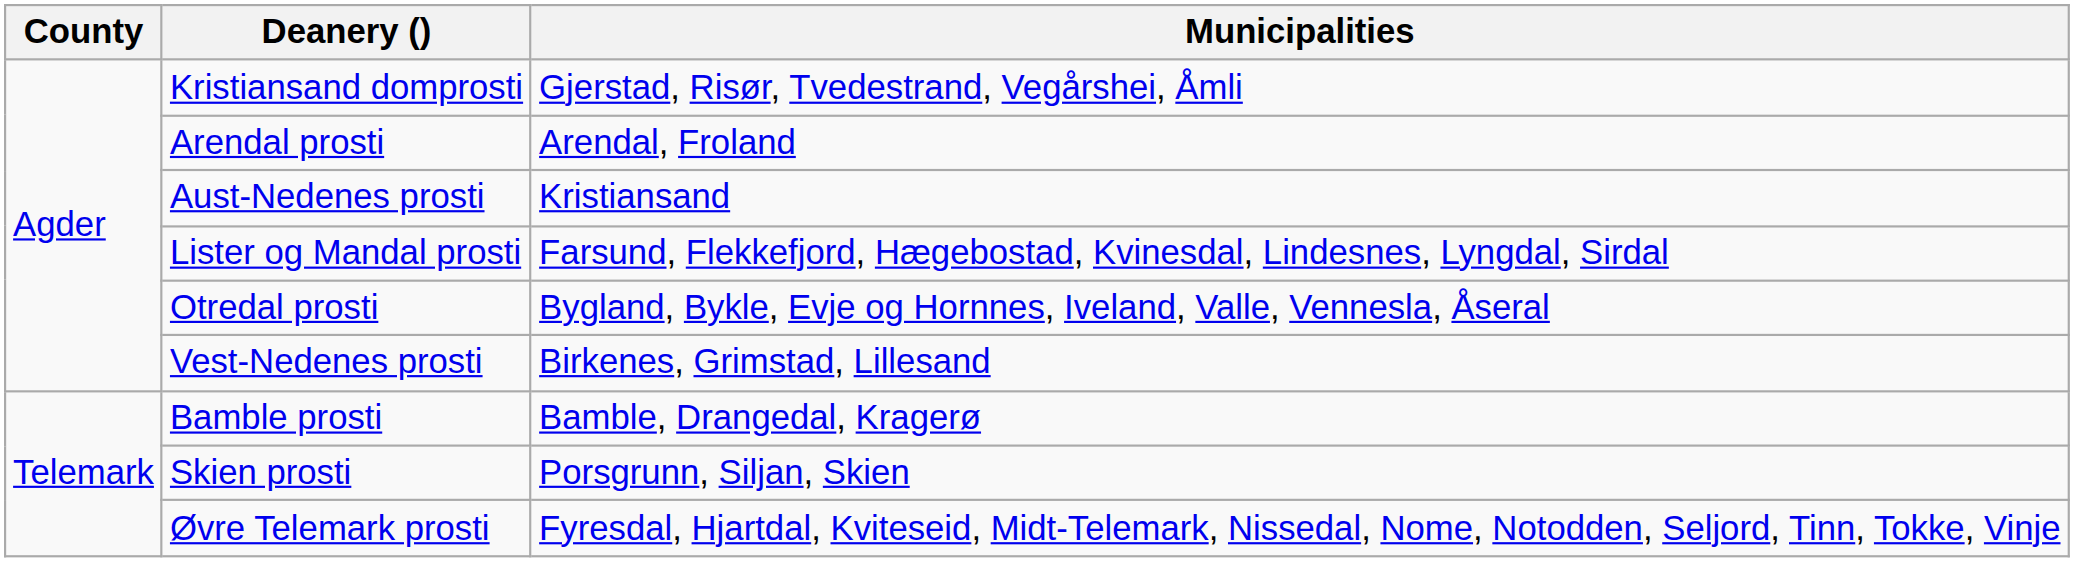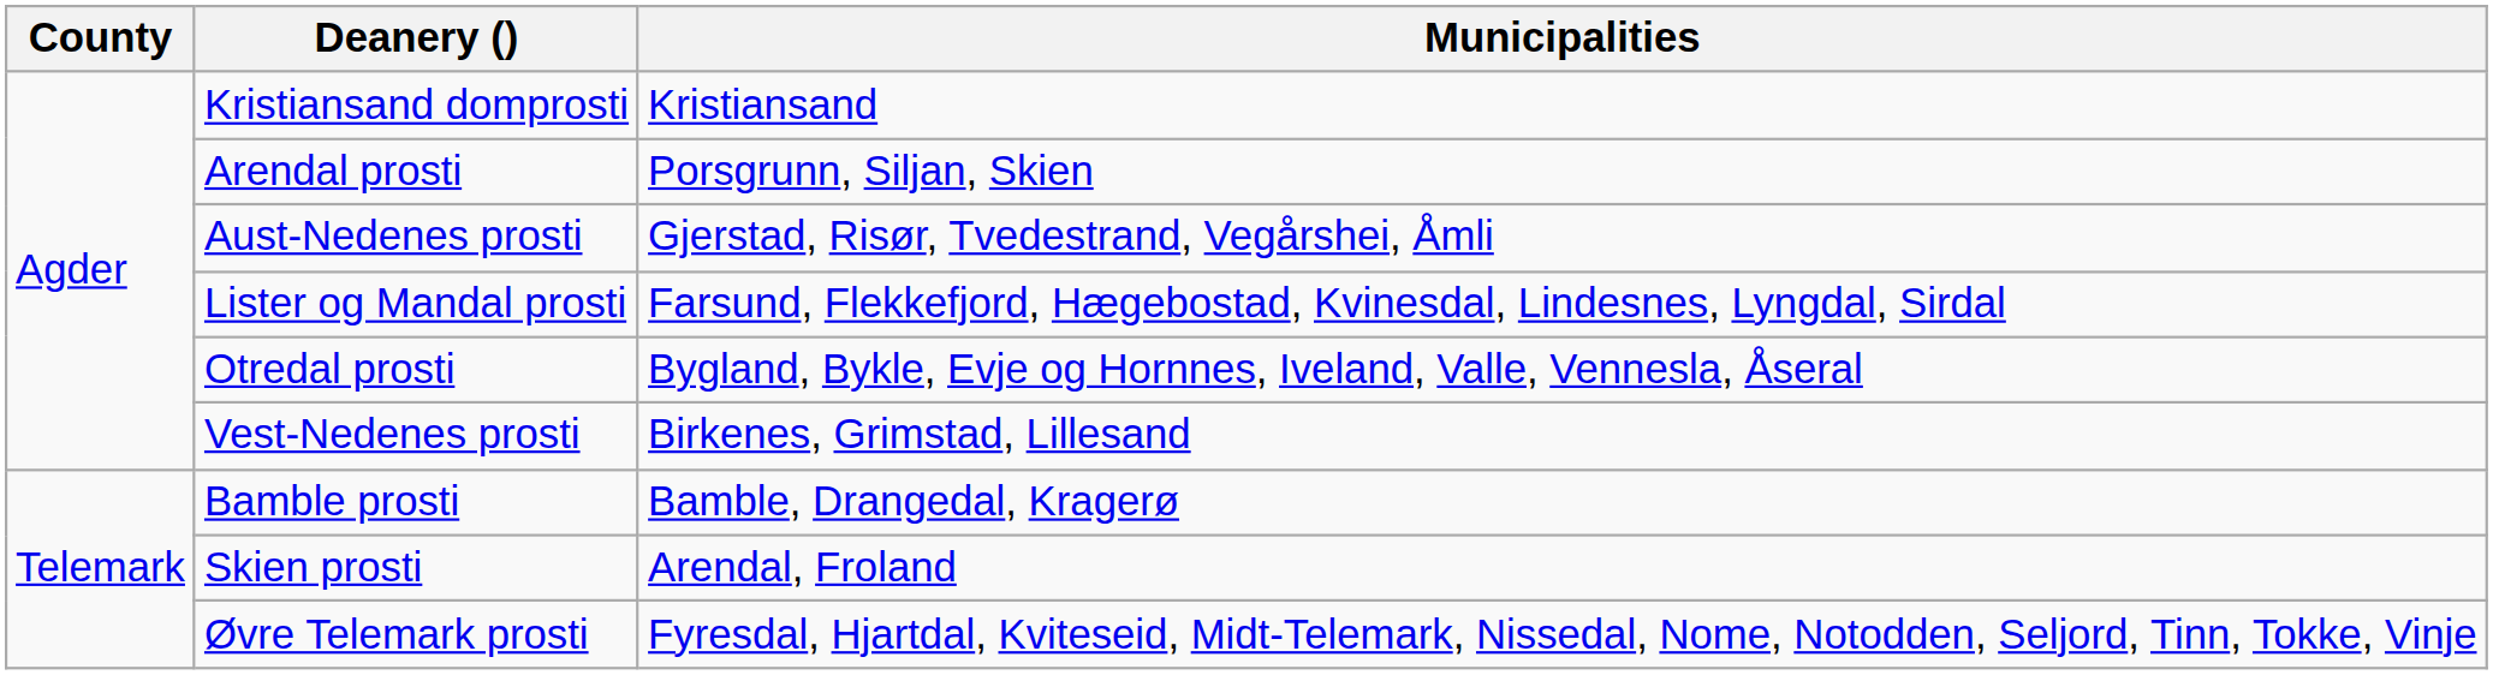Kristiansand domprosti | Municipalities: Gjerstad, Risør, Tvedestrand, Vegårshei, Åmli -> Kristiansand
Arendal prosti | Municipalities: Arendal, Froland -> Porsgrunn, Siljan, Skien
Aust-Nedenes prosti | Municipalities: Kristiansand -> Gjerstad, Risør, Tvedestrand, Vegårshei, Åmli
Skien prosti | Municipalities: Porsgrunn, Siljan, Skien -> Arendal, Froland
